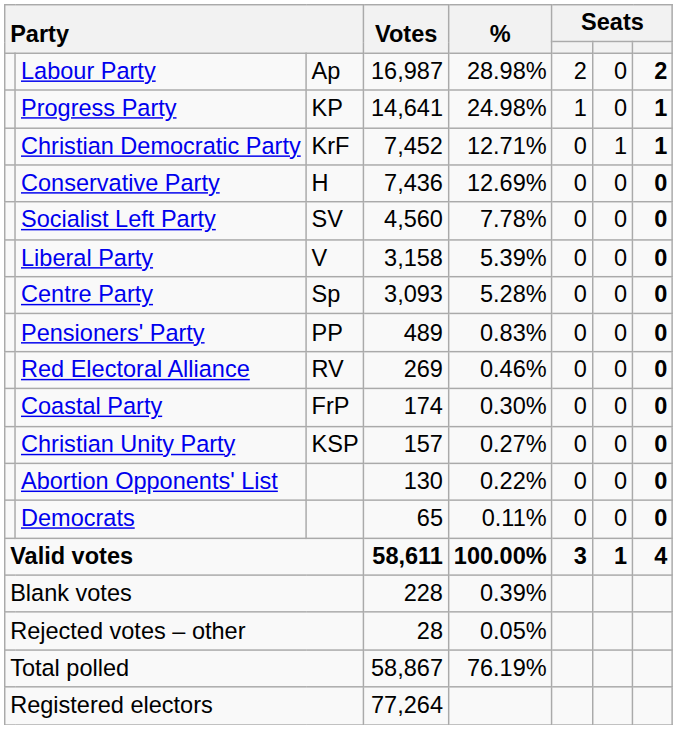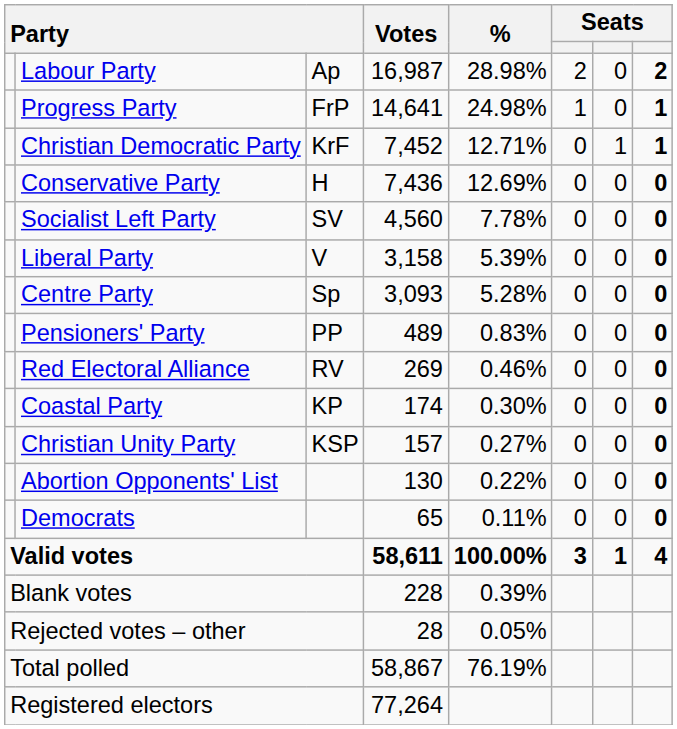Progress Party | column 3: KP -> FrP
Coastal Party | column 3: FrP -> KP
